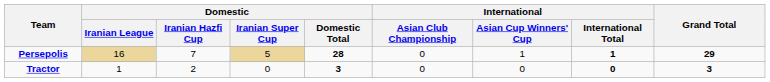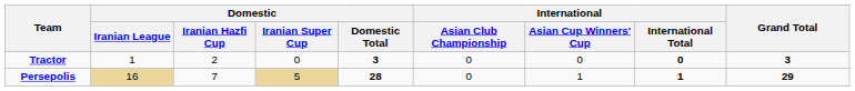rows swapped: Persepolis <-> Tractor
